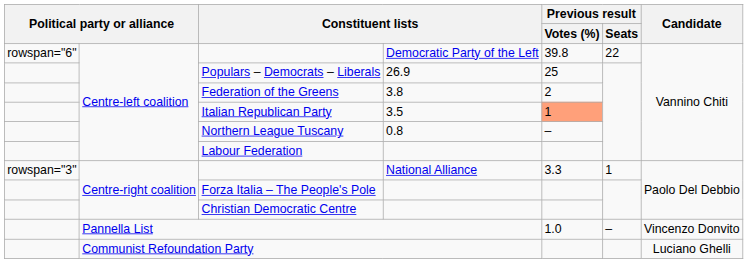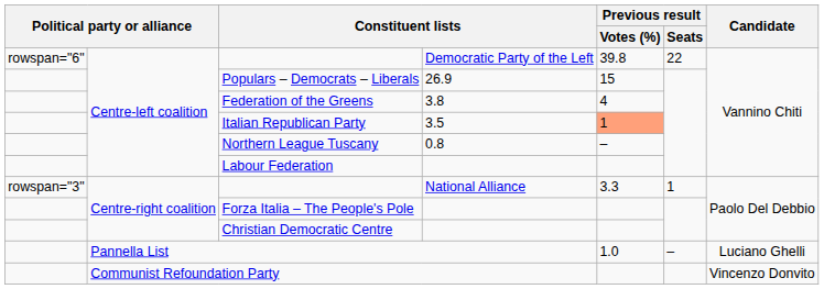Populars – Democrats – Liberals | Previous result / Votes (%): 25 -> 15
Federation of the Greens | Previous result / Votes (%): 2 -> 4
Pannella List | Candidate: Vincenzo Donvito -> Luciano Ghelli
Communist Refoundation Party | Candidate: Luciano Ghelli -> Vincenzo Donvito
